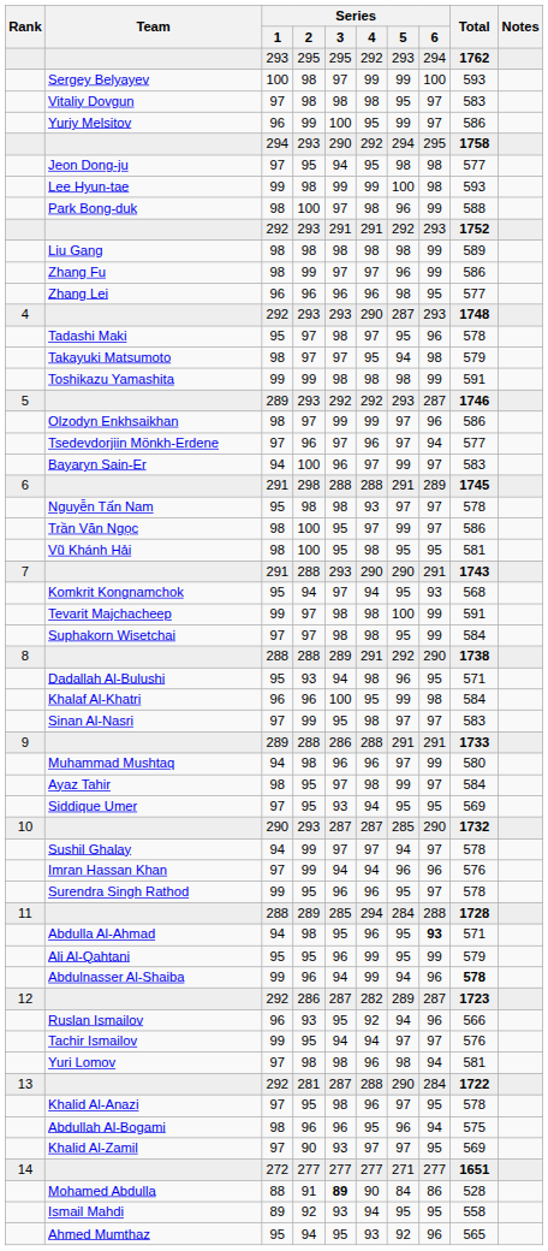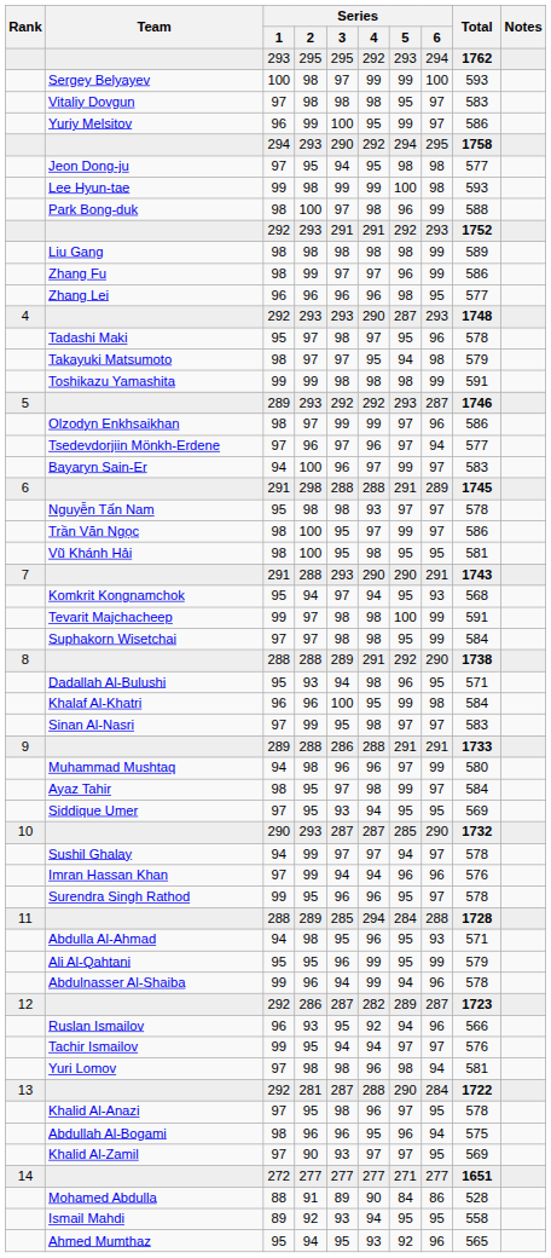Abdulla Al-Ahmad | Series / 6: bold -> normal
Abdulnasser Al-Shaiba | Total: bold -> normal
Mohamed Abdulla | Series / 3: bold -> normal
